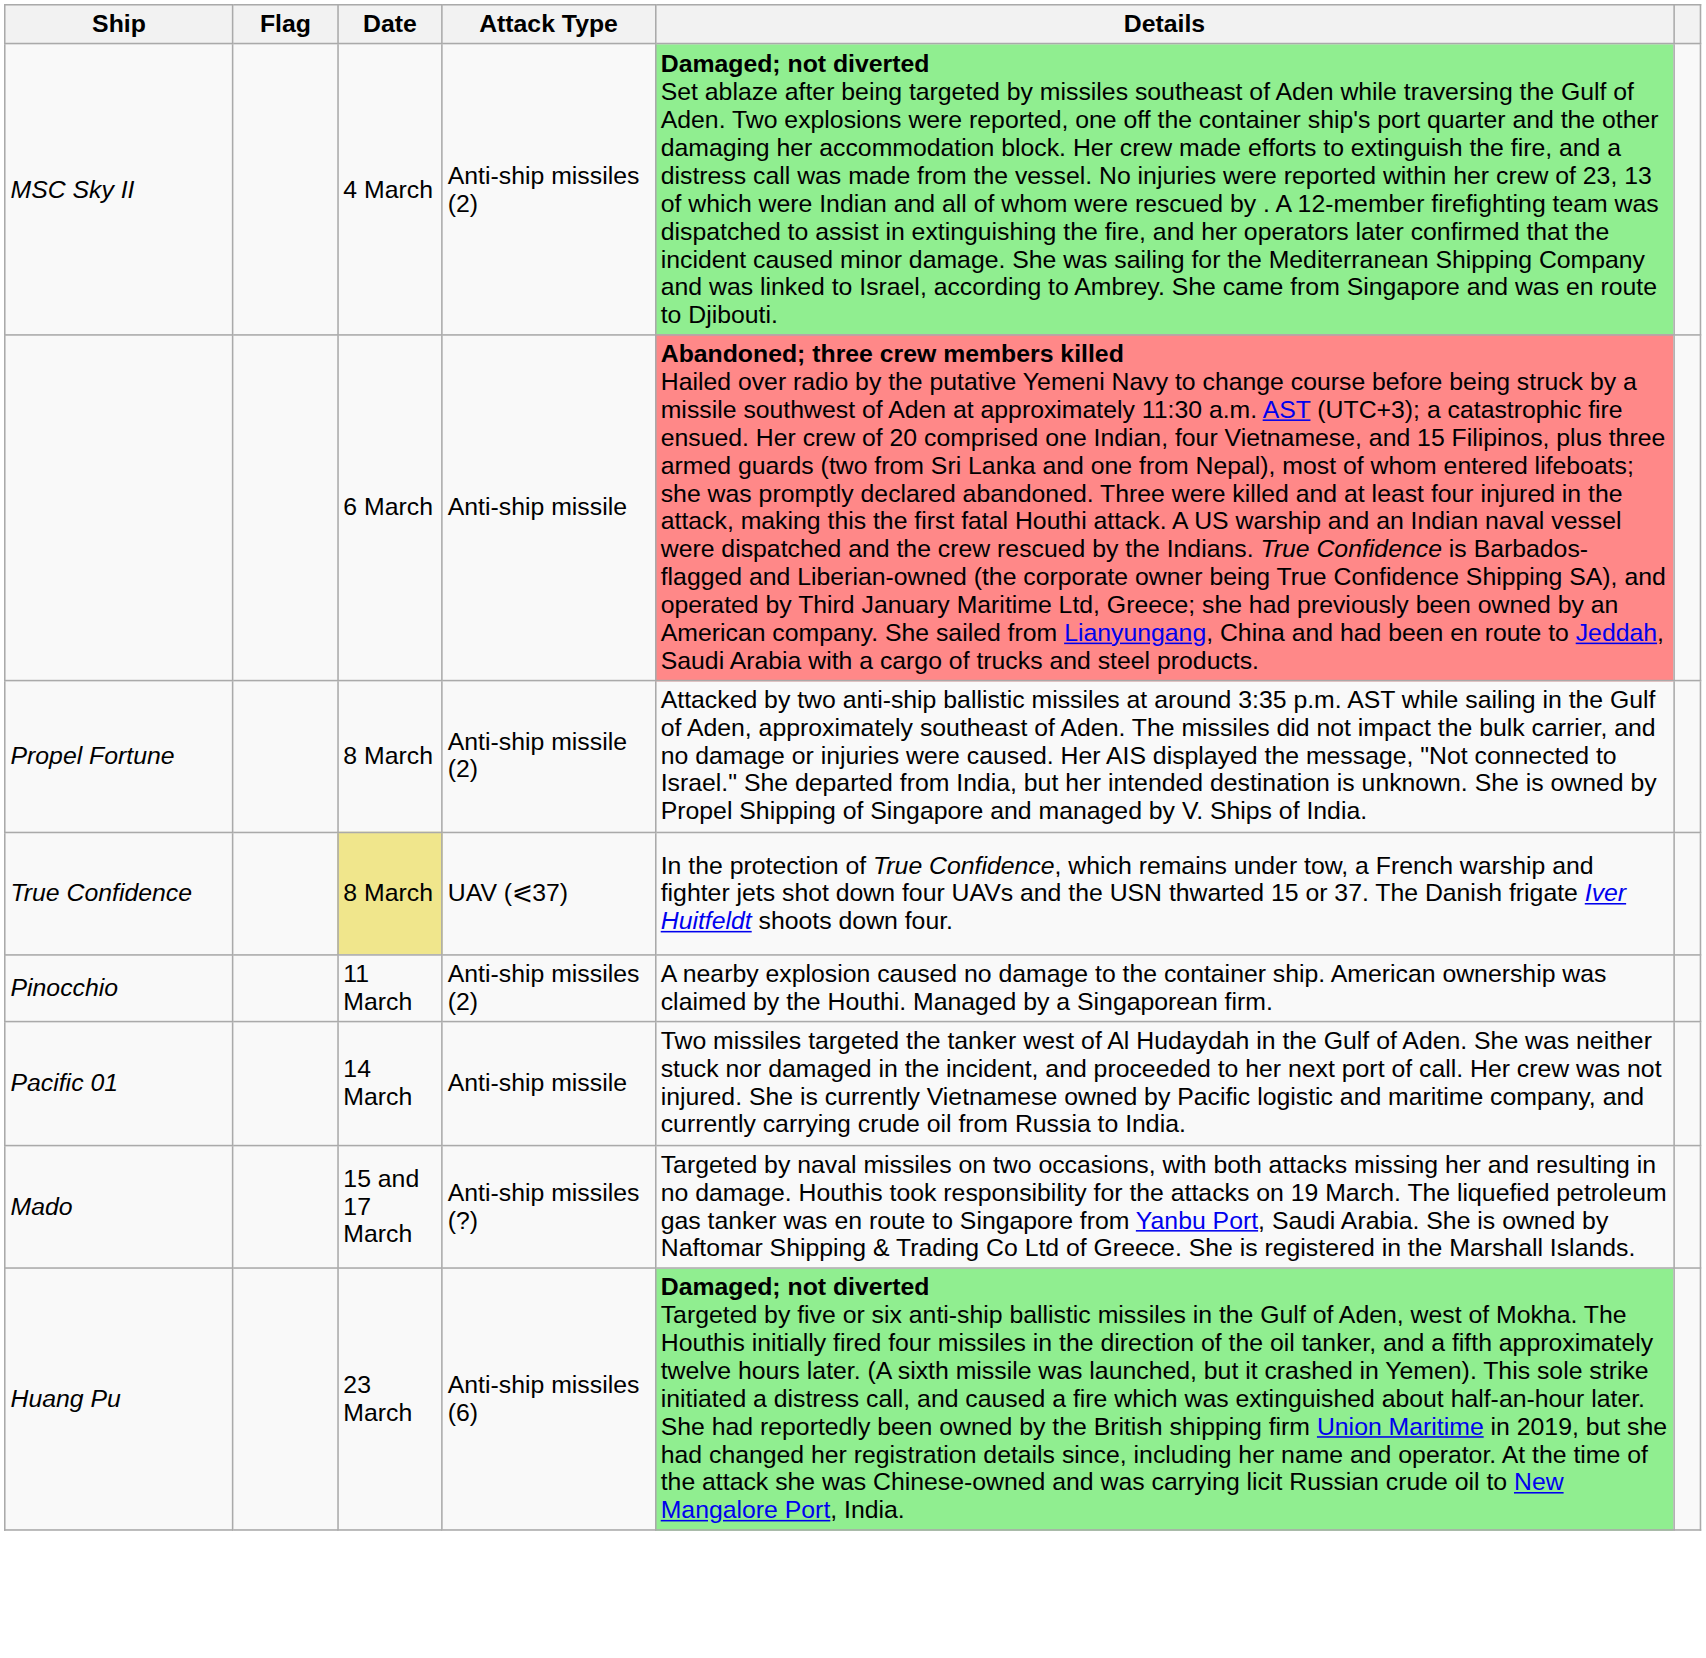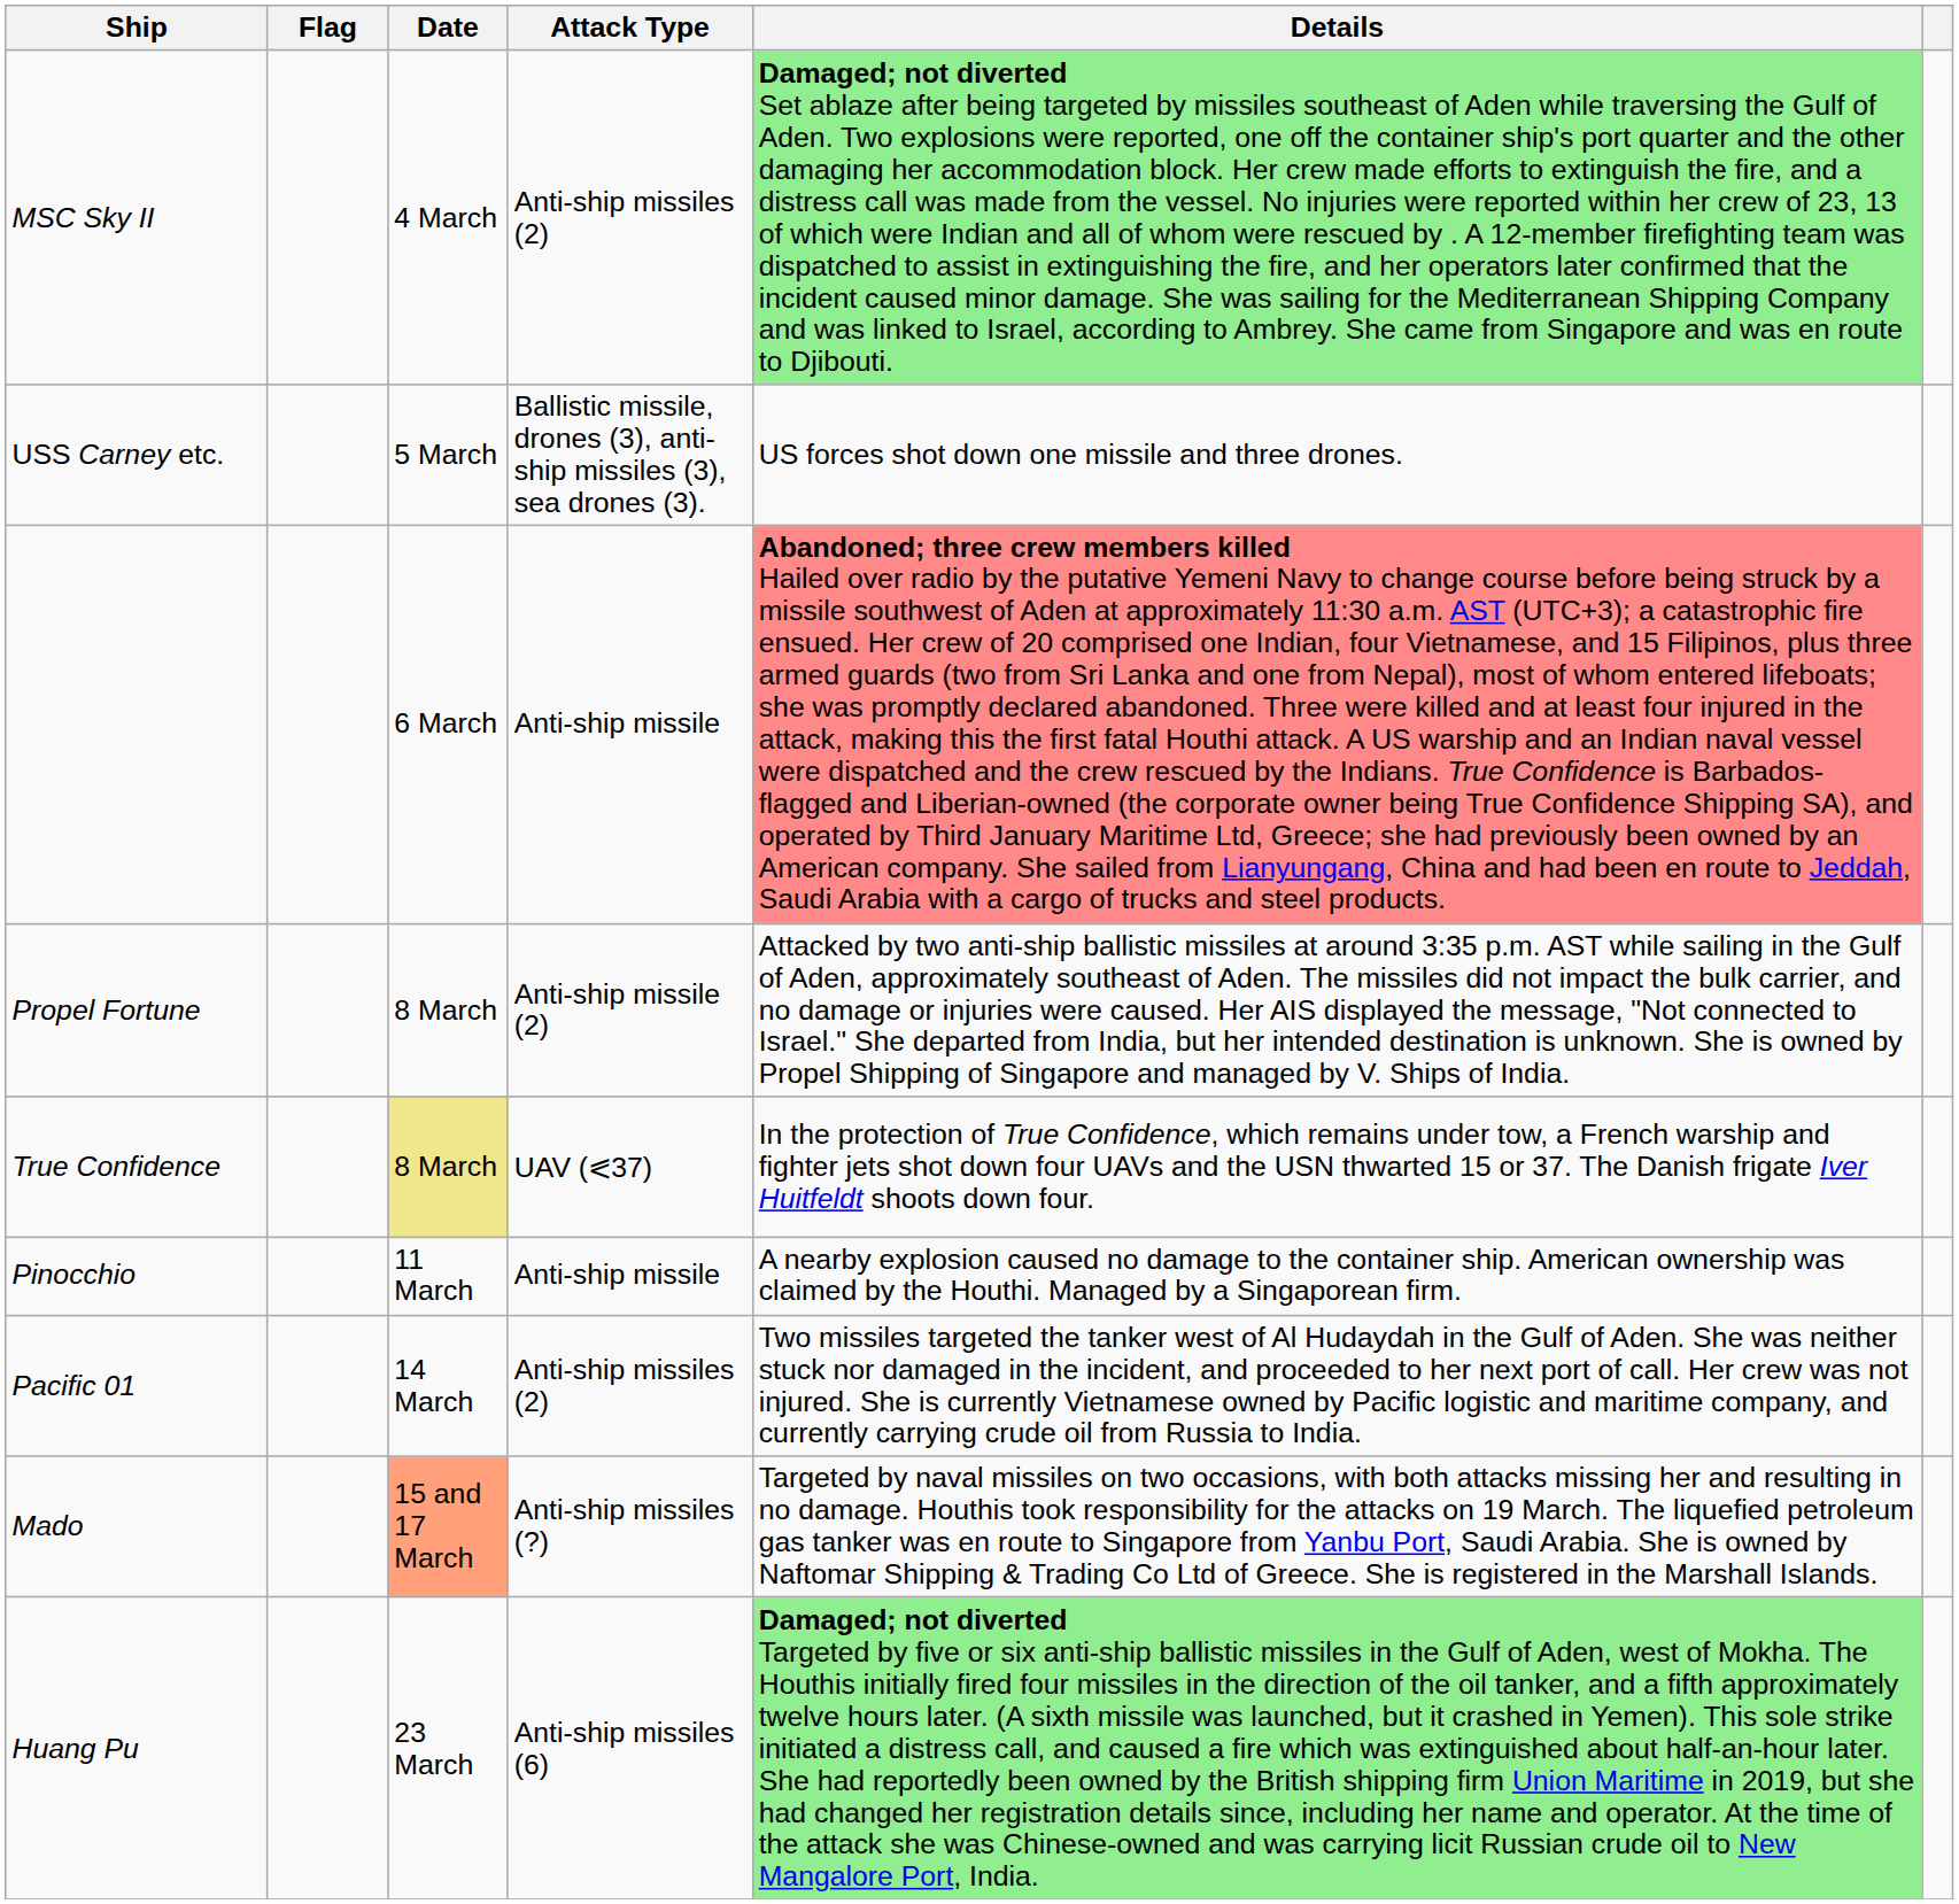+ row: USS Carney etc. | 5 March | Ballistic missile, drones (3), anti-ship missiles (3), sea drones (3). | US forces shot down one missile and three drones.
Pinocchio | Attack Type: Anti-ship missiles (2) -> Anti-ship missile
Pacific 01 | Attack Type: Anti-ship missile -> Anti-ship missiles (2)
Mado | Date: no background -> lightsalmon background
